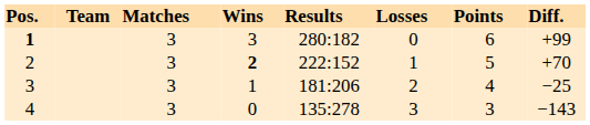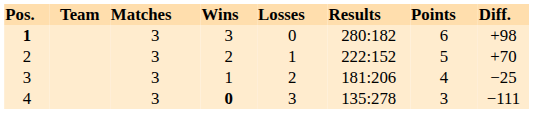columns swapped: Losses <-> Results
row 2 | Diff.: +99 -> +98
row 3 | Wins: bold -> normal
row 5 | Wins: normal -> bold
row 5 | Diff.: −143 -> −111
